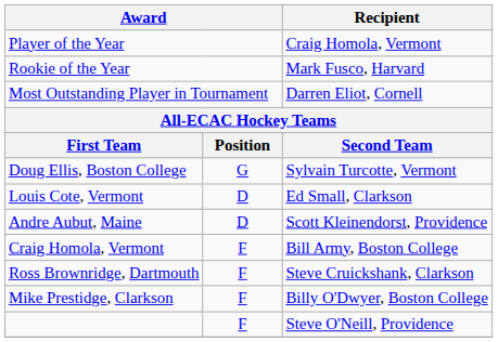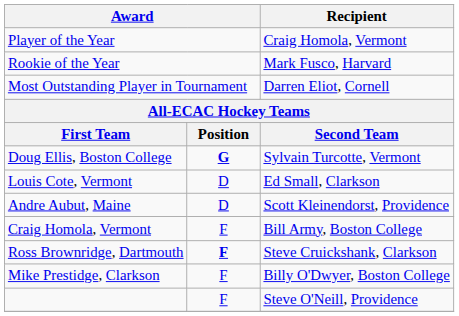Doug Ellis, Boston College | column 2: normal -> bold
Ross Brownridge, Dartmouth | column 2: normal -> bold
